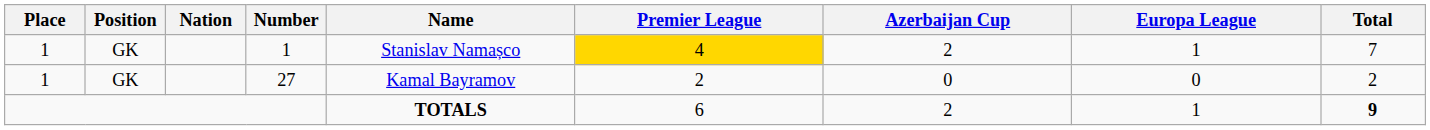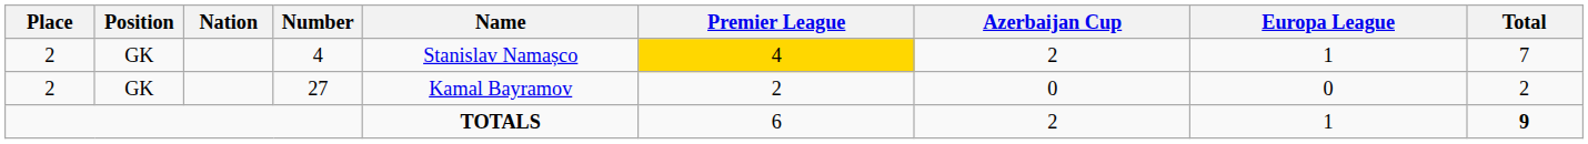row 2 | Place: 1 -> 2
row 2 | Number: 1 -> 4
row 3 | Place: 1 -> 2
